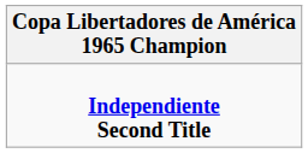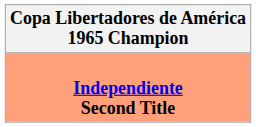row 2 | column 1: no background -> lightsalmon background
